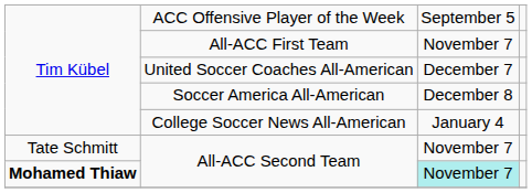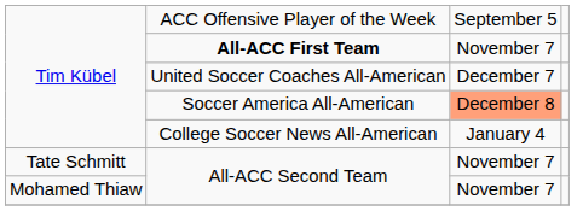row 2 | column 2: normal -> bold
row 4 | column 3: no background -> lightsalmon background
row 7 | column 1: bold -> normal
row 7 | column 3: paleturquoise background -> no background
